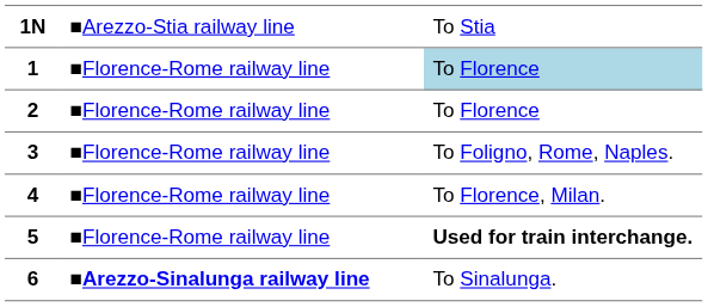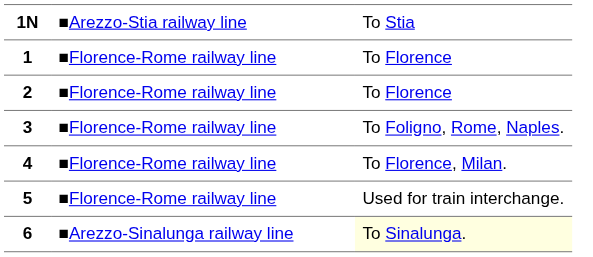1 | column 3: lightblue background -> no background
5 | column 3: bold -> normal
6 | column 2: bold -> normal
6 | column 3: no background -> lightyellow background
